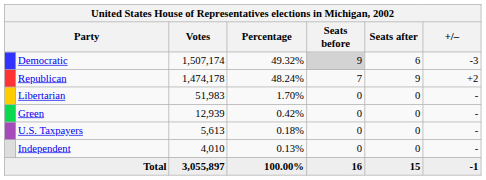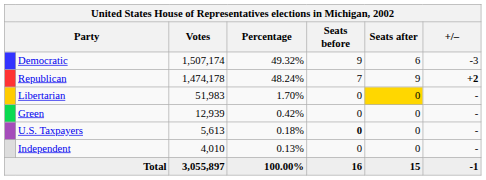Democratic | Seats before: lightgrey background -> no background
Republican | +/–: normal -> bold
Libertarian | Seats after: no background -> gold background
U.S. Taxpayers | Seats before: normal -> bold
